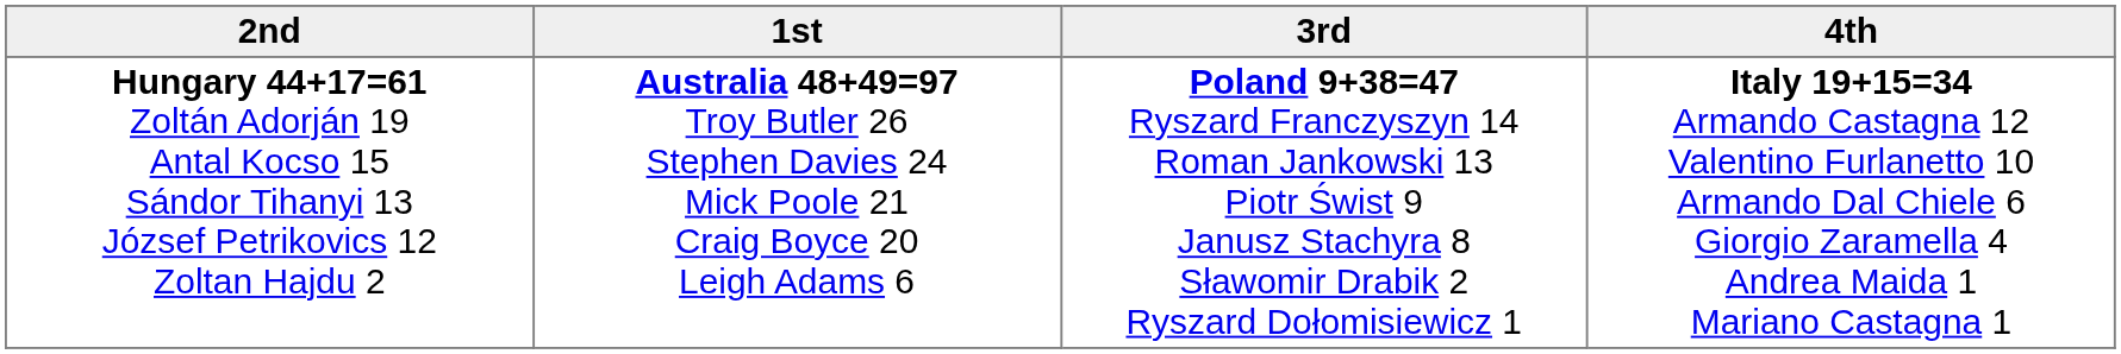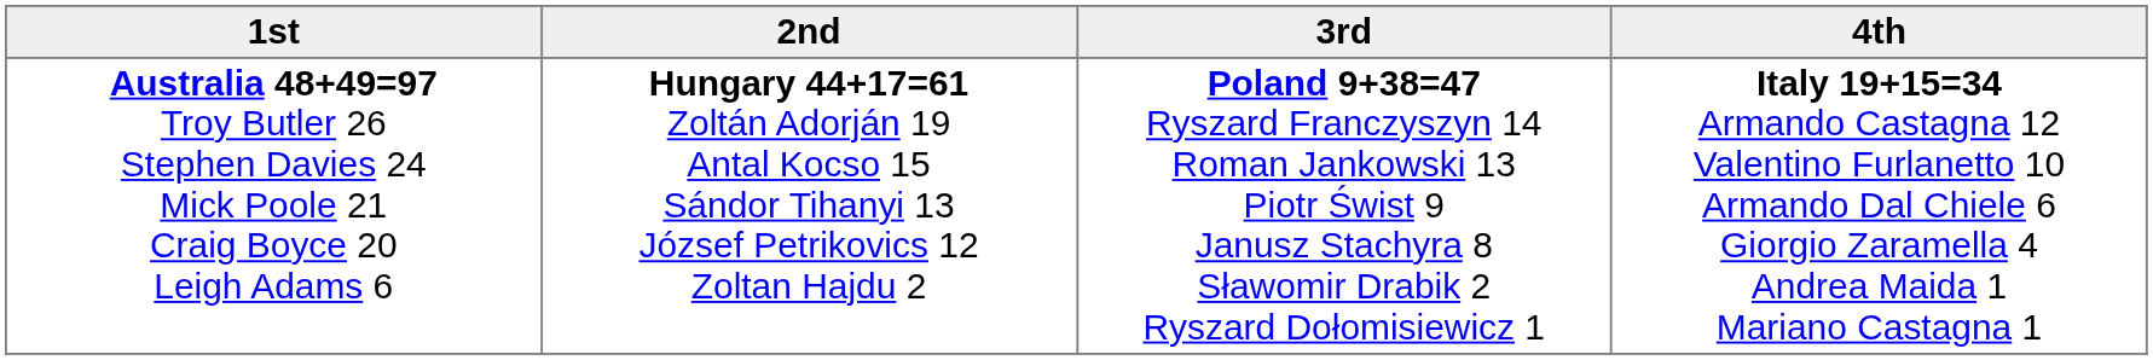columns swapped: 1st <-> 2nd
